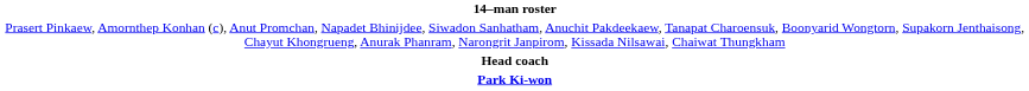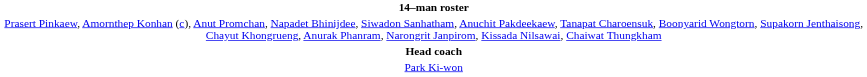row 4 | column 1: bold -> normal
